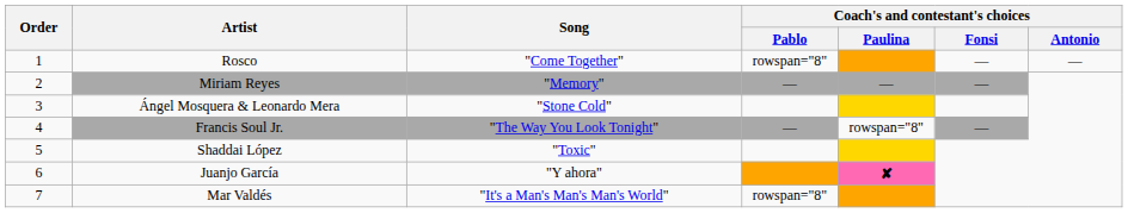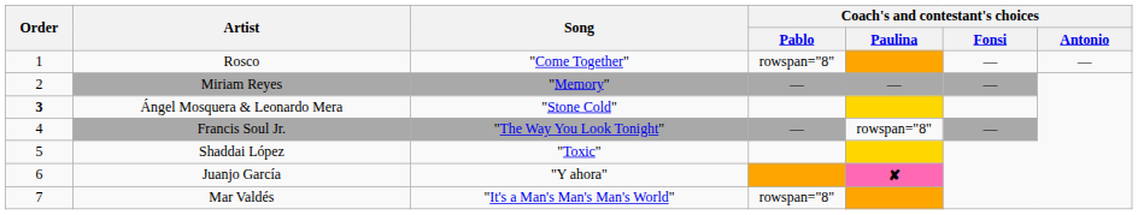Ángel Mosquera & Leonardo Mera | Order: normal -> bold
